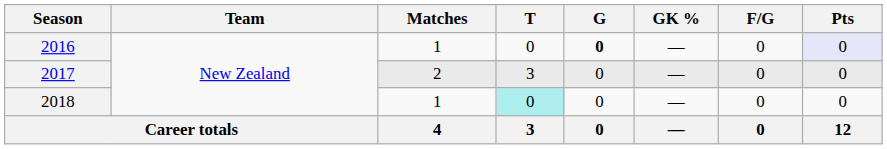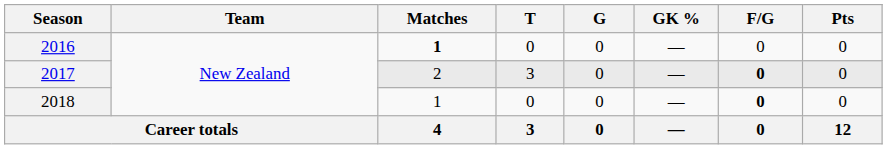2016 | Matches: normal -> bold
2016 | G: bold -> normal
2016 | Pts: lavender background -> no background
2017 | F/G: normal -> bold
2018 | T: paleturquoise background -> no background
2018 | F/G: normal -> bold
